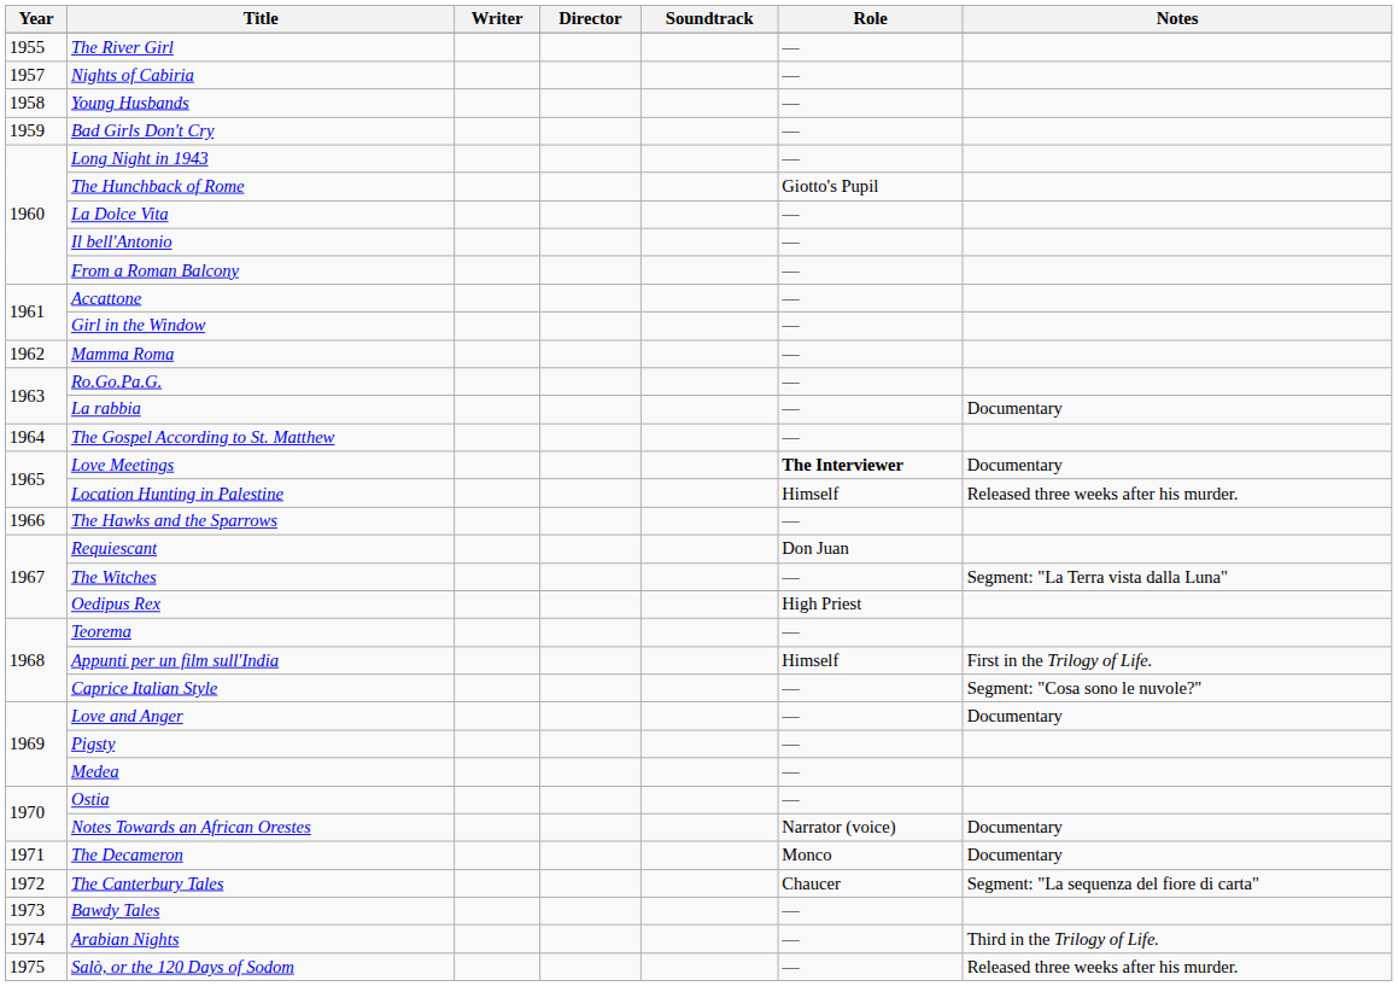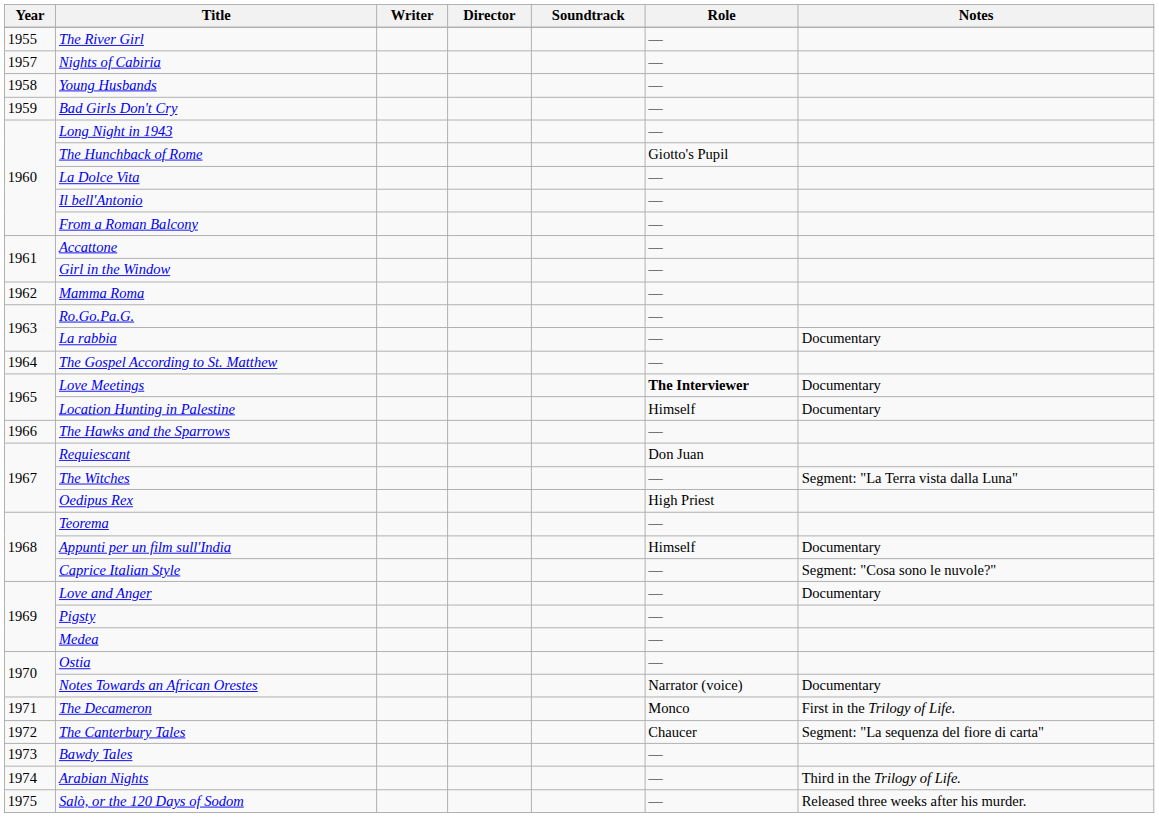Location Hunting in Palestine | Notes: Released three weeks after his murder. -> Documentary
Appunti per un film sull'India | Notes: First in the Trilogy of Life. -> Documentary
The Decameron | Notes: Documentary -> First in the Trilogy of Life.
